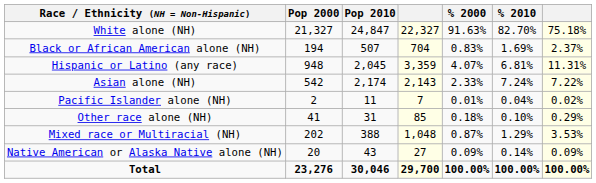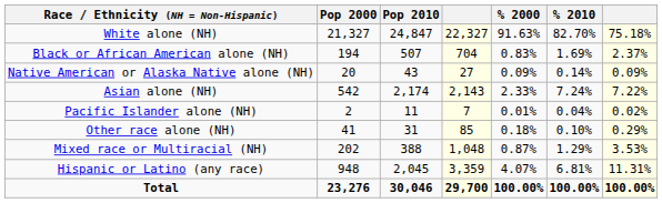rows swapped: Native American or Alaska Native alone (NH) <-> Hispanic or Latino (any race)
